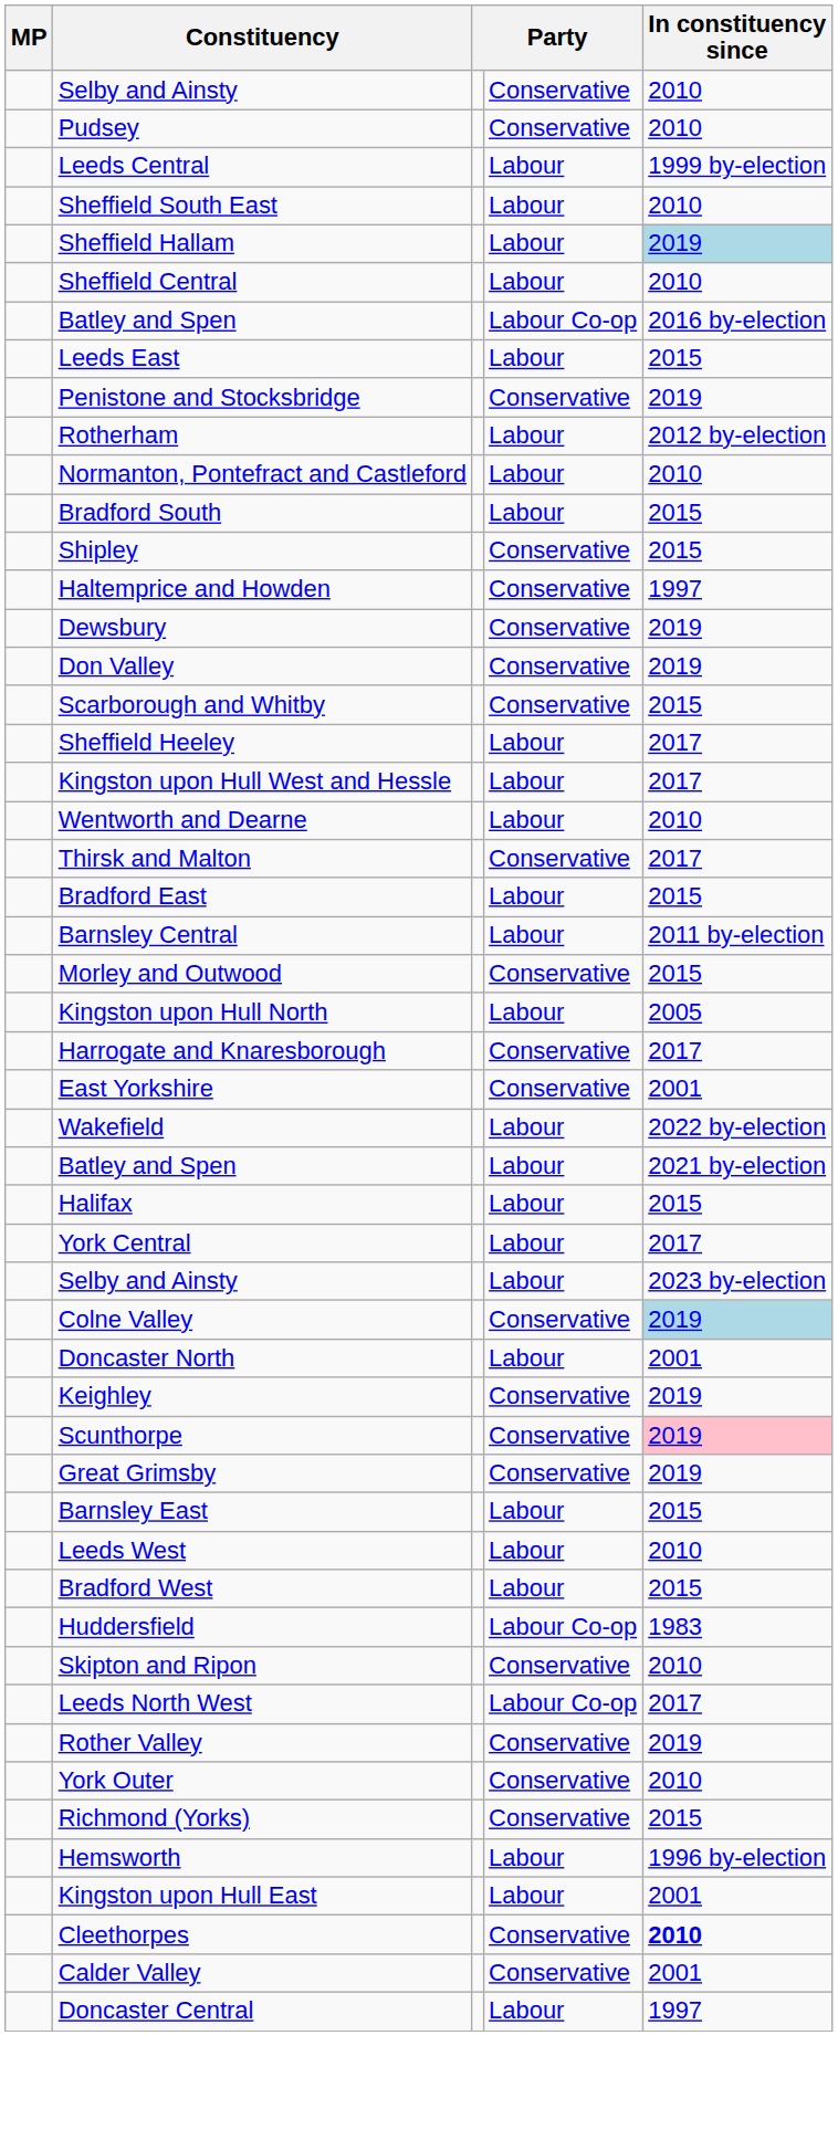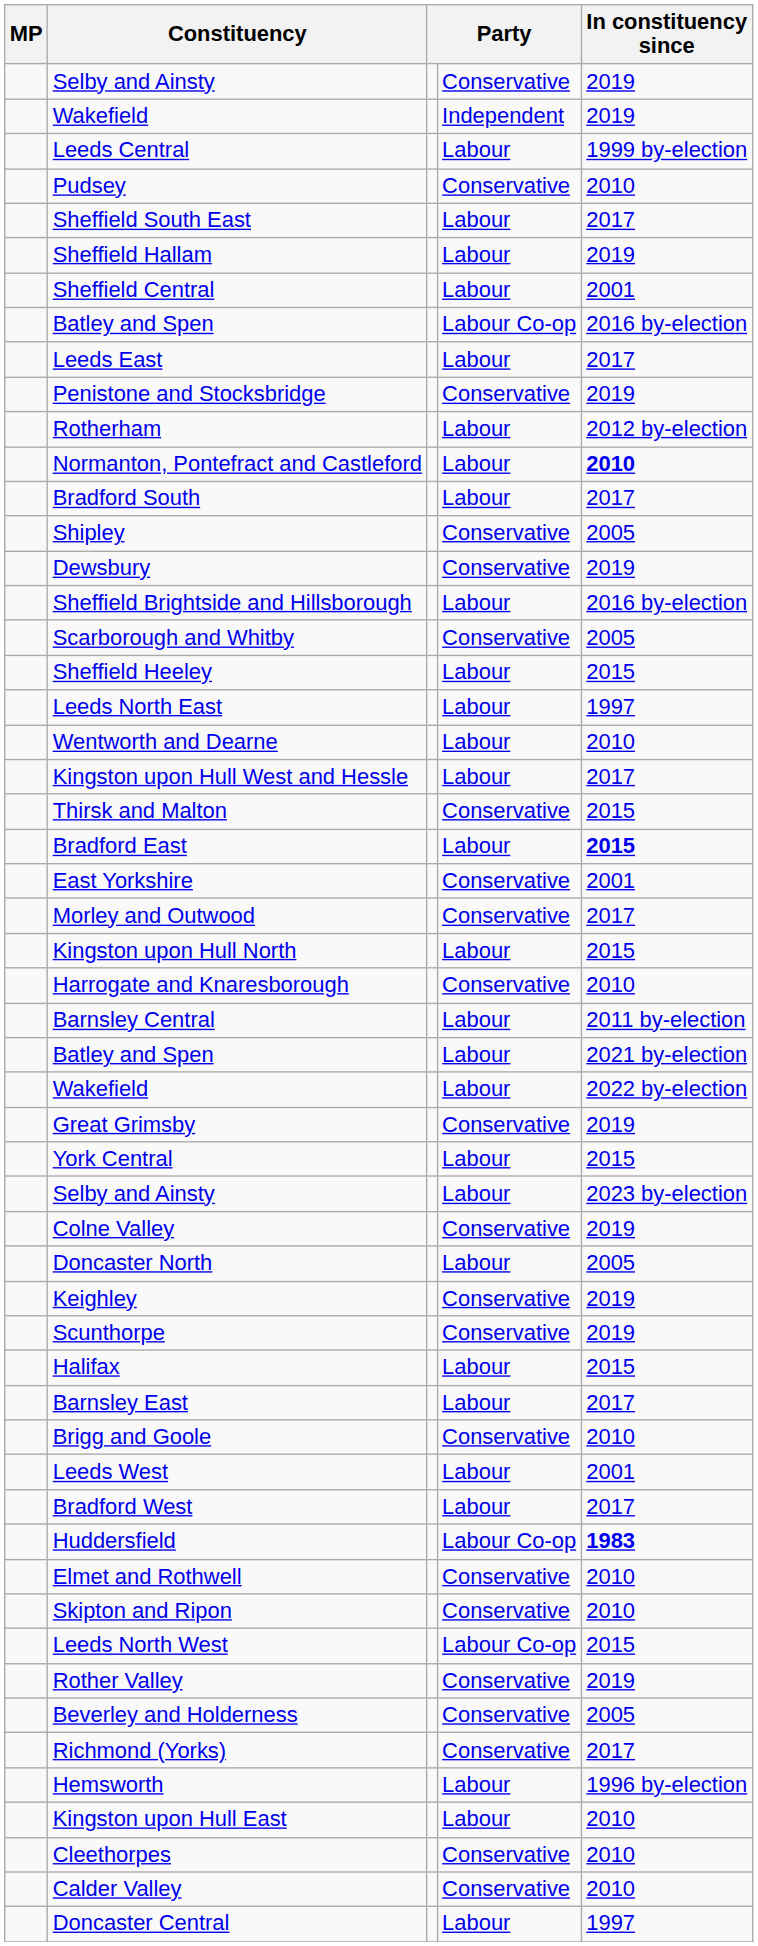Selby and Ainsty / Conservative | In constituency since: 2010 -> 2019
+ row: Wakefield | Independent | 2019
rows swapped: Pudsey <-> Leeds Central
Sheffield South East | In constituency since: 2010 -> 2017
Sheffield Hallam | In constituency since: lightblue background -> no background
Sheffield Central | In constituency since: 2010 -> 2001
Leeds East | In constituency since: 2015 -> 2017
Normanton, Pontefract and Castleford | In constituency since: normal -> bold
Bradford South | In constituency since: 2015 -> 2017
Shipley | In constituency since: 2015 -> 2005
- row: Haltemprice and Howden | Conservative | 1997
- row: Don Valley | Conservative | 2019
+ row: Sheffield Brightside and Hillsborough | Labour | 2016 by-election
Scarborough and Whitby | In constituency since: 2015 -> 2005
Sheffield Heeley | In constituency since: 2017 -> 2015
+ row: Leeds North East | Labour | 1997
rows swapped: Kingston upon Hull West and Hessle <-> Wentworth and Dearne
Thirsk and Malton | In constituency since: 2017 -> 2015
Bradford East | In constituency since: normal -> bold
rows swapped: Barnsley Central <-> East Yorkshire
Morley and Outwood | In constituency since: 2015 -> 2017
Kingston upon Hull North | In constituency since: 2005 -> 2015
Harrogate and Knaresborough | In constituency since: 2017 -> 2010
rows swapped: Batley and Spen / Labour <-> Wakefield / Labour
rows swapped: Halifax <-> Great Grimsby
York Central | In constituency since: 2017 -> 2015
Colne Valley | In constituency since: lightblue background -> no background
Doncaster North | In constituency since: 2001 -> 2005
Scunthorpe | In constituency since: pink background -> no background
Barnsley East | In constituency since: 2015 -> 2017
+ row: Brigg and Goole | Conservative | 2010
Leeds West | In constituency since: 2010 -> 2001
Bradford West | In constituency since: 2015 -> 2017
Huddersfield | In constituency since: normal -> bold
+ row: Elmet and Rothwell | Conservative | 2010
Leeds North West | In constituency since: 2017 -> 2015
+ row: Beverley and Holderness | Conservative | 2005
- row: York Outer | Conservative | 2010
Richmond (Yorks) | In constituency since: 2015 -> 2017
Kingston upon Hull East | In constituency since: 2001 -> 2010
Cleethorpes | In constituency since: bold -> normal
Calder Valley | In constituency since: 2001 -> 2010
